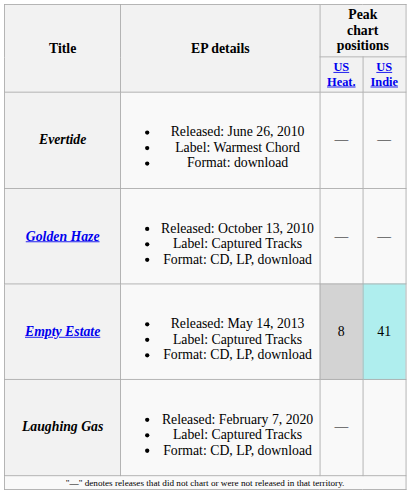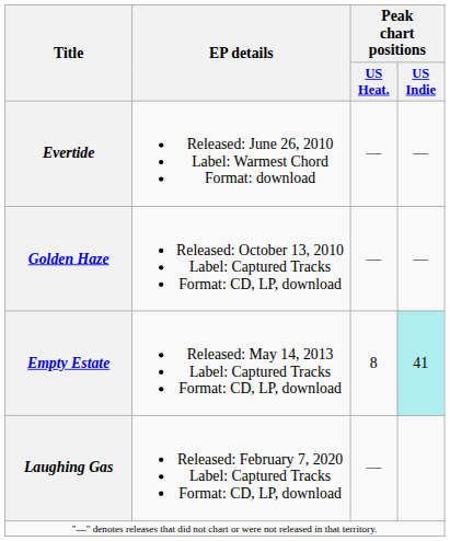Empty Estate | Peak chart positions / US Heat.: lightgrey background -> no background
